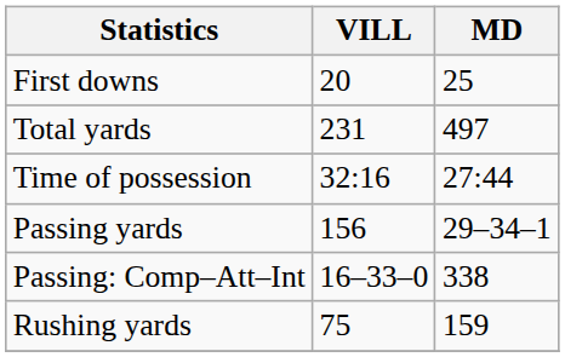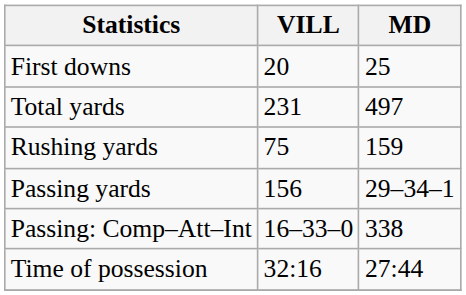rows swapped: Rushing yards <-> Time of possession
